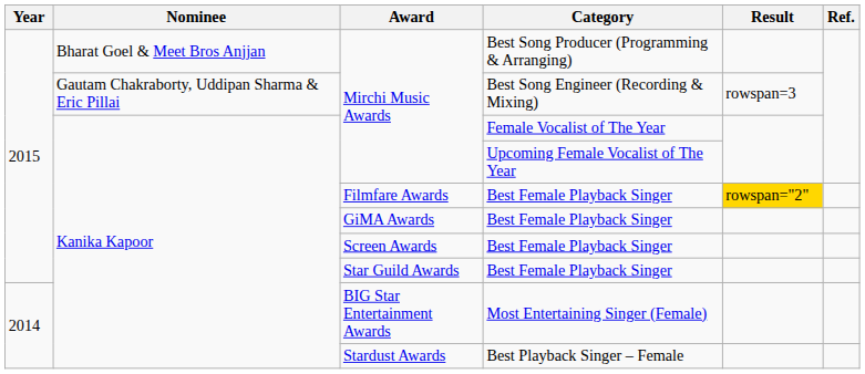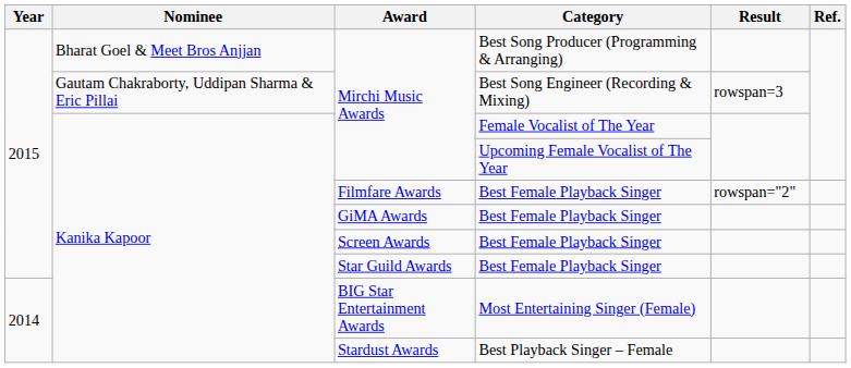Filmfare Awards | Result: gold background -> no background
